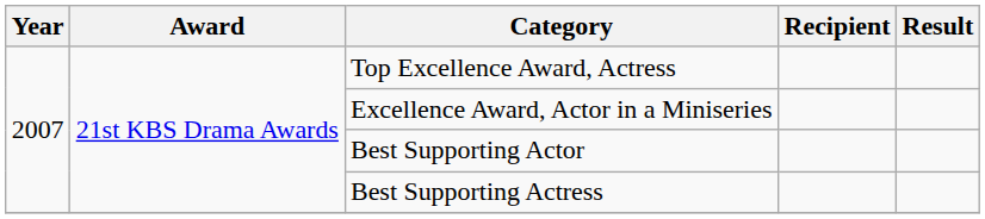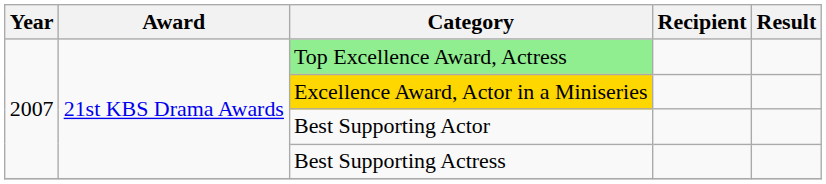Top Excellence Award, Actress | Category: no background -> lightgreen background
Excellence Award, Actor in a Miniseries | Category: no background -> gold background
